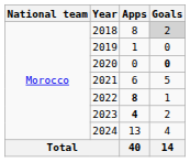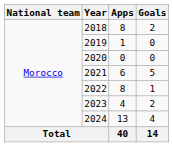2018 | Goals: lightgrey background -> no background
2020 | Goals: bold -> normal
2022 | Apps: bold -> normal
2023 | Apps: bold -> normal
